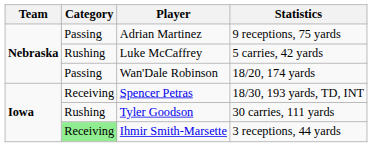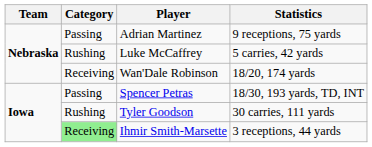Wan'Dale Robinson | Category: Passing -> Receiving
Spencer Petras | Category: Receiving -> Passing
